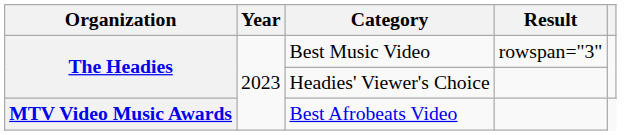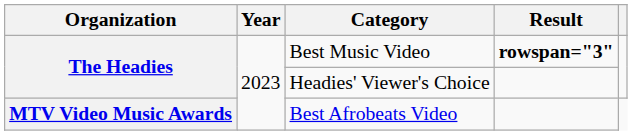Best Music Video | Result: normal -> bold
